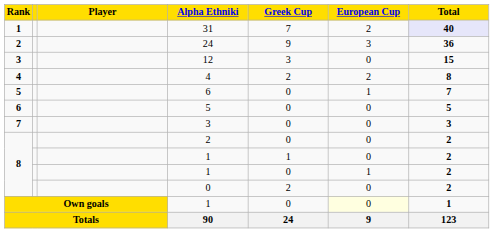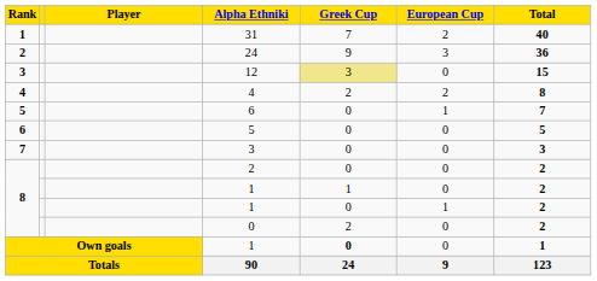31 | Total: lavender background -> no background
12 | Greek Cup: no background -> khaki background
Own goals / 1 | Greek Cup: normal -> bold
Own goals / 1 | European Cup: lightyellow background -> no background
